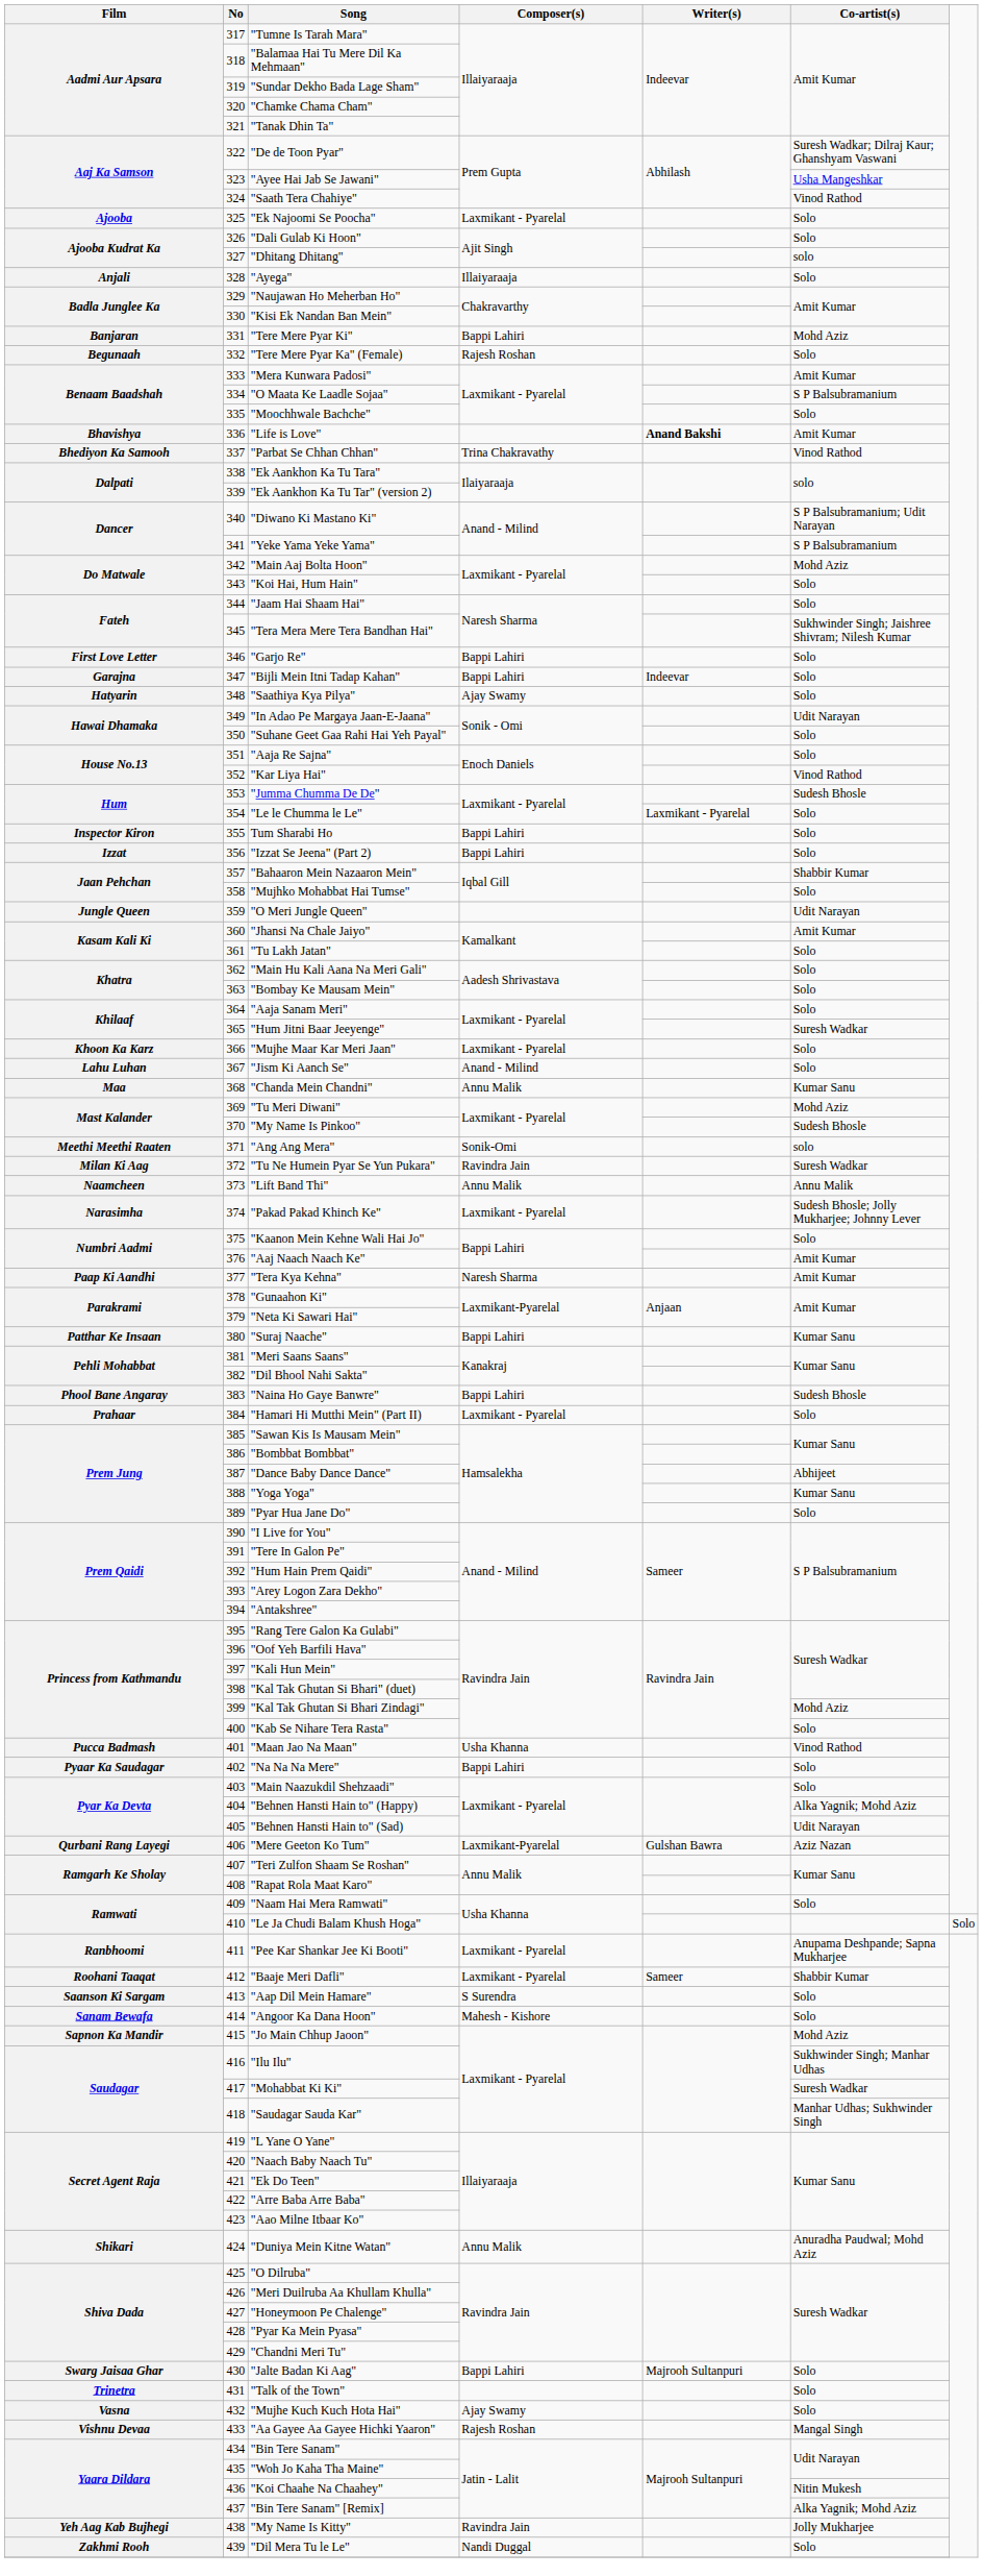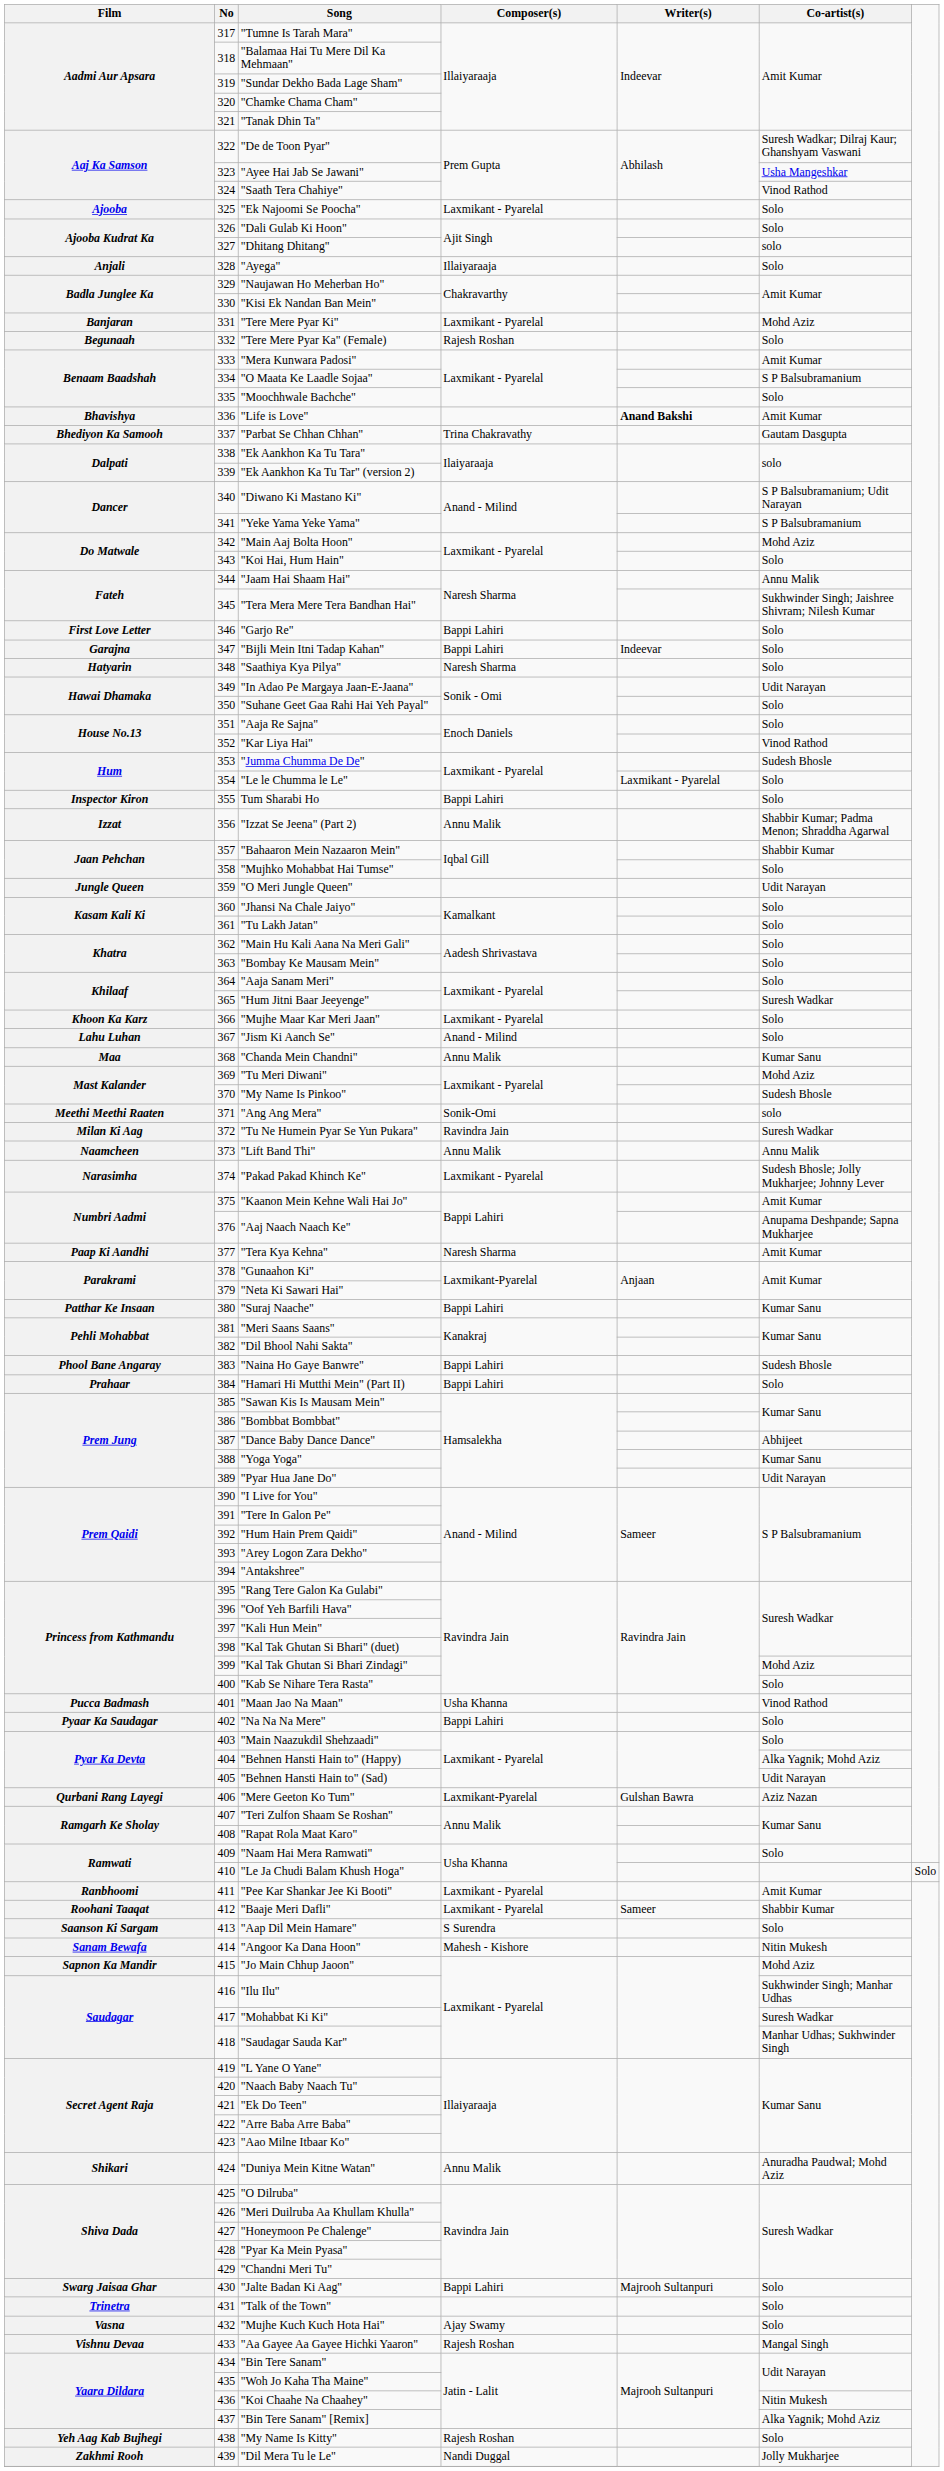"Tere Mere Pyar Ki" | Composer(s): Bappi Lahiri -> Laxmikant - Pyarelal
"Parbat Se Chhan Chhan" | Co-artist(s): Vinod Rathod -> Gautam Dasgupta
"Jaam Hai Shaam Hai" | Co-artist(s): Solo -> Annu Malik
"Saathiya Kya Pilya" | Composer(s): Ajay Swamy -> Naresh Sharma
"Izzat Se Jeena" (Part 2) | Composer(s): Bappi Lahiri -> Annu Malik
"Izzat Se Jeena" (Part 2) | Co-artist(s): Solo -> Shabbir Kumar; Padma Menon; Shraddha Agarwal
"Jhansi Na Chale Jaiyo" | Co-artist(s): Amit Kumar -> Solo
"Kaanon Mein Kehne Wali Hai Jo" | Co-artist(s): Solo -> Amit Kumar
"Aaj Naach Naach Ke" | Co-artist(s): Amit Kumar -> Anupama Deshpande; Sapna Mukharjee
"Hamari Hi Mutthi Mein" (Part II) | Composer(s): Laxmikant - Pyarelal -> Bappi Lahiri
"Pyar Hua Jane Do" | Co-artist(s): Solo -> Udit Narayan
"Pee Kar Shankar Jee Ki Booti" | Co-artist(s): Anupama Deshpande; Sapna Mukharjee -> Amit Kumar
"Angoor Ka Dana Hoon" | Co-artist(s): Solo -> Nitin Mukesh
"My Name Is Kitty" | Composer(s): Ravindra Jain -> Rajesh Roshan
"My Name Is Kitty" | Co-artist(s): Jolly Mukharjee -> Solo
"Dil Mera Tu le Le" | Co-artist(s): Solo -> Jolly Mukharjee
